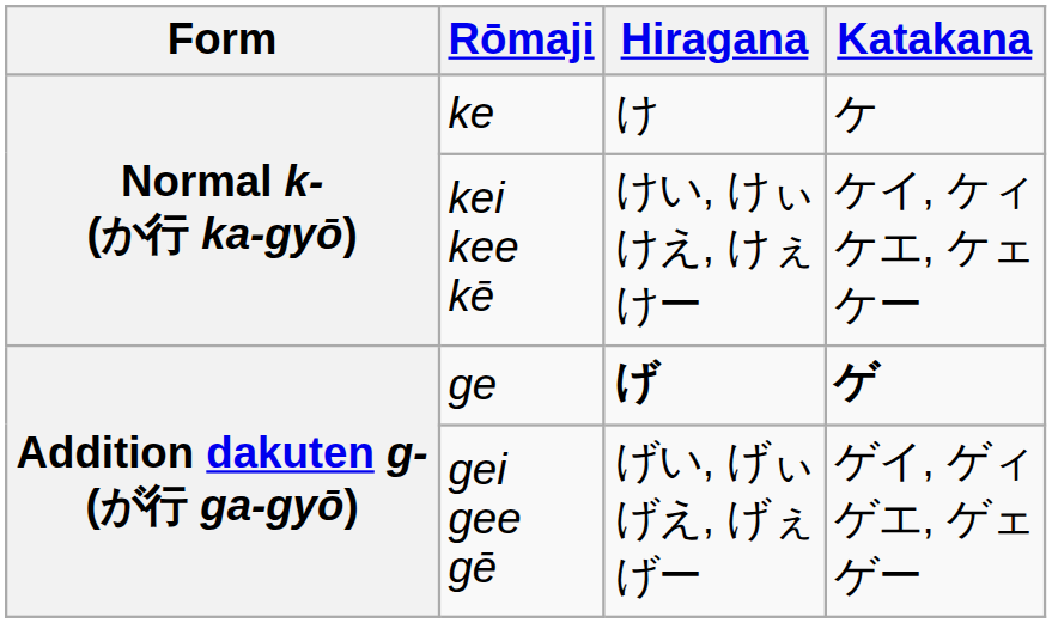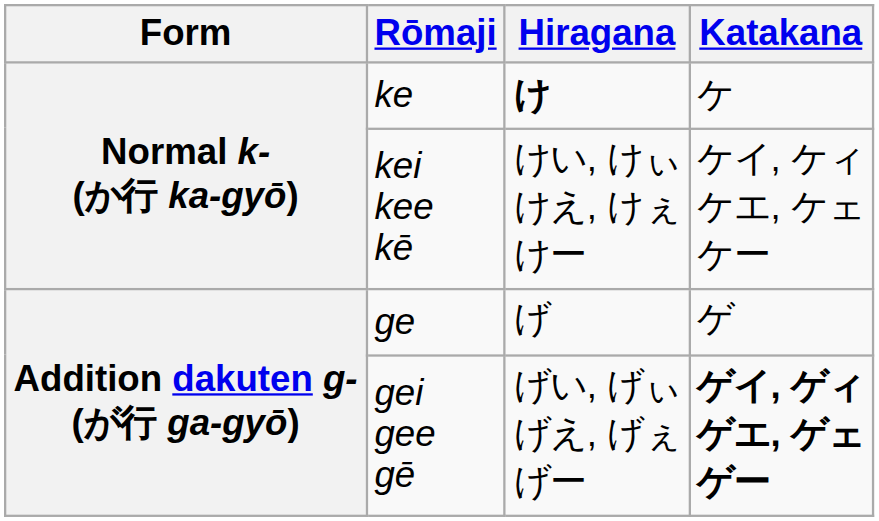ke | Hiragana: normal -> bold
ge | Hiragana: bold -> normal
ge | Katakana: bold -> normal
gei gee gē | Katakana: normal -> bold
